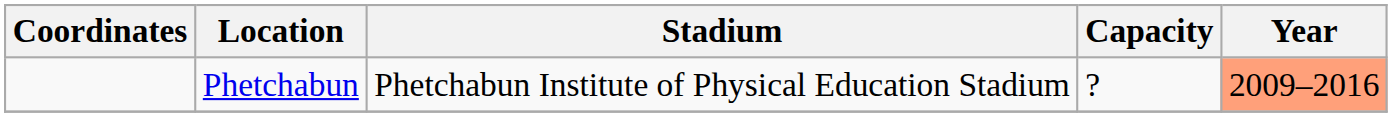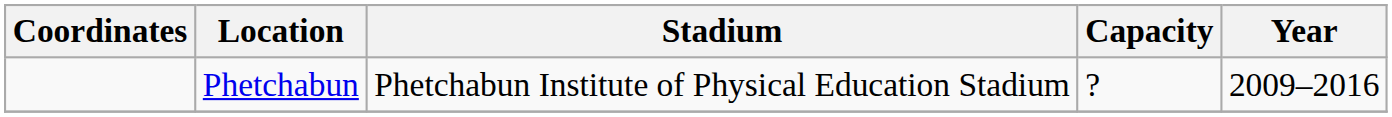Phetchabun | Year: lightsalmon background -> no background
